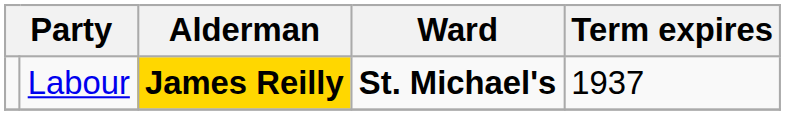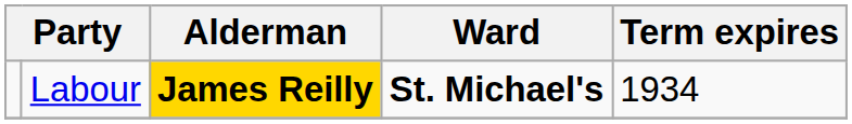Labour | Term expires: 1937 -> 1934
